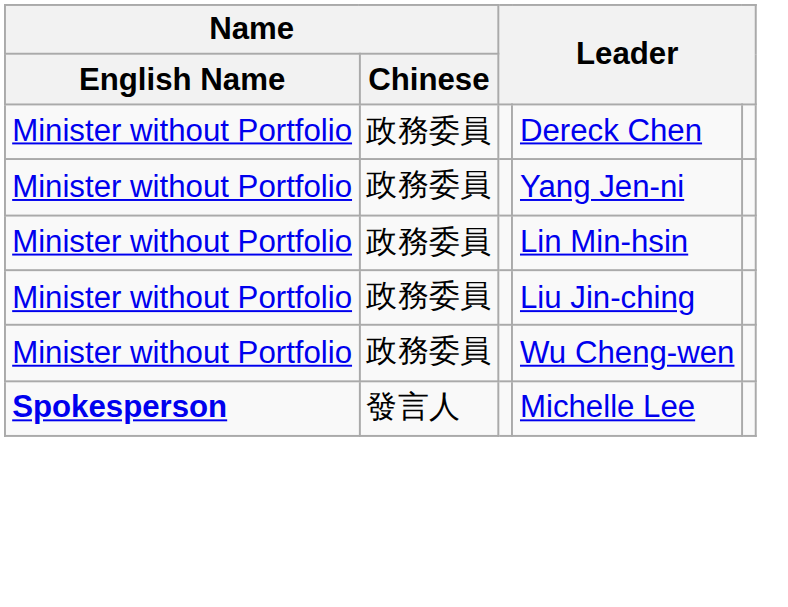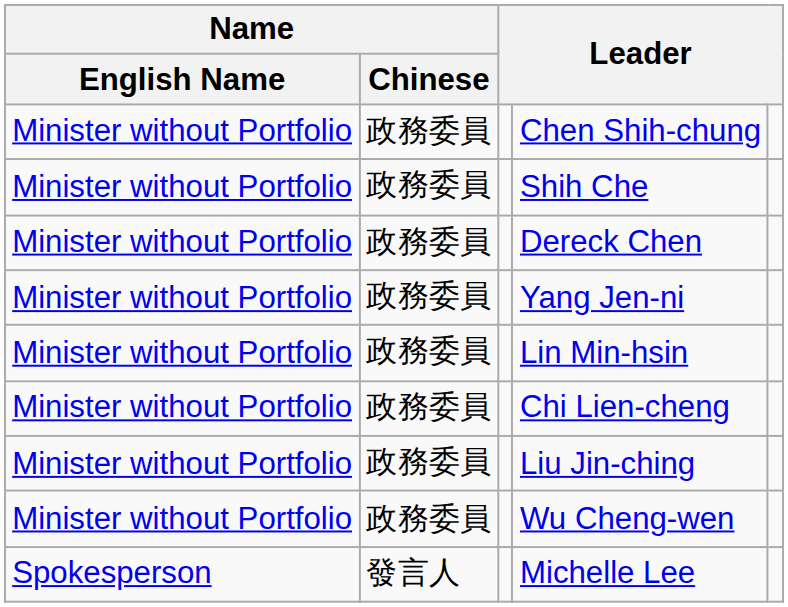+ row: Minister without Portfolio | 政務委員 | Chen Shih-chung
+ row: Minister without Portfolio | 政務委員 | Shih Che
+ row: Minister without Portfolio | 政務委員 | Chi Lien-cheng
Michelle Lee | Name / English Name: bold -> normal
